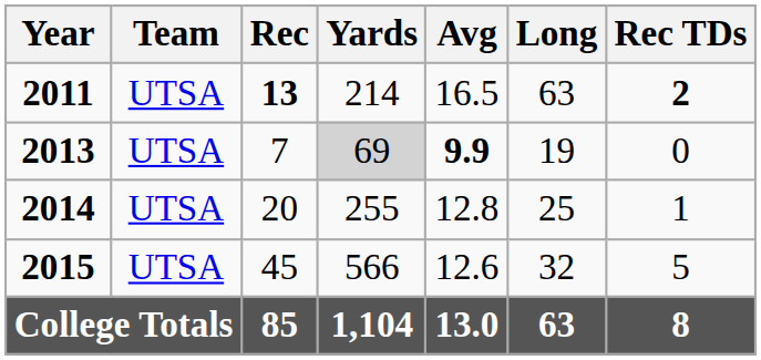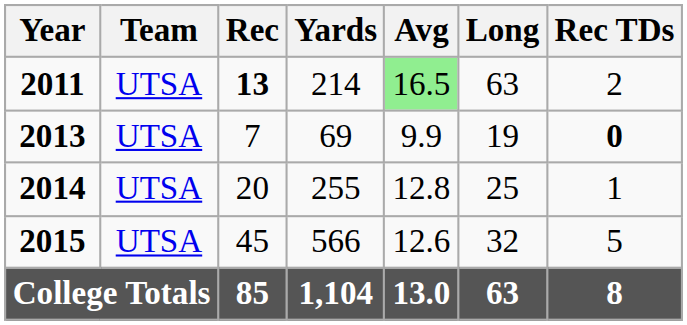2011 | Avg: no background -> lightgreen background
2011 | Rec TDs: bold -> normal
2013 | Yards: lightgrey background -> no background
2013 | Avg: bold -> normal
2013 | Rec TDs: normal -> bold
